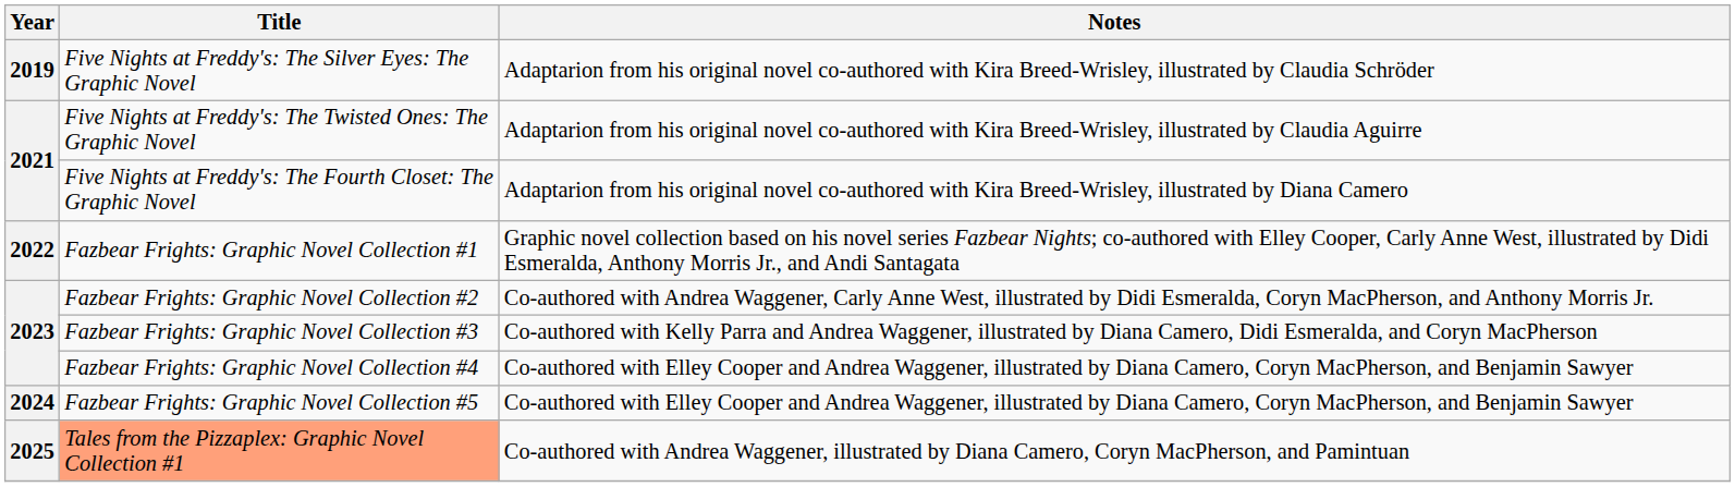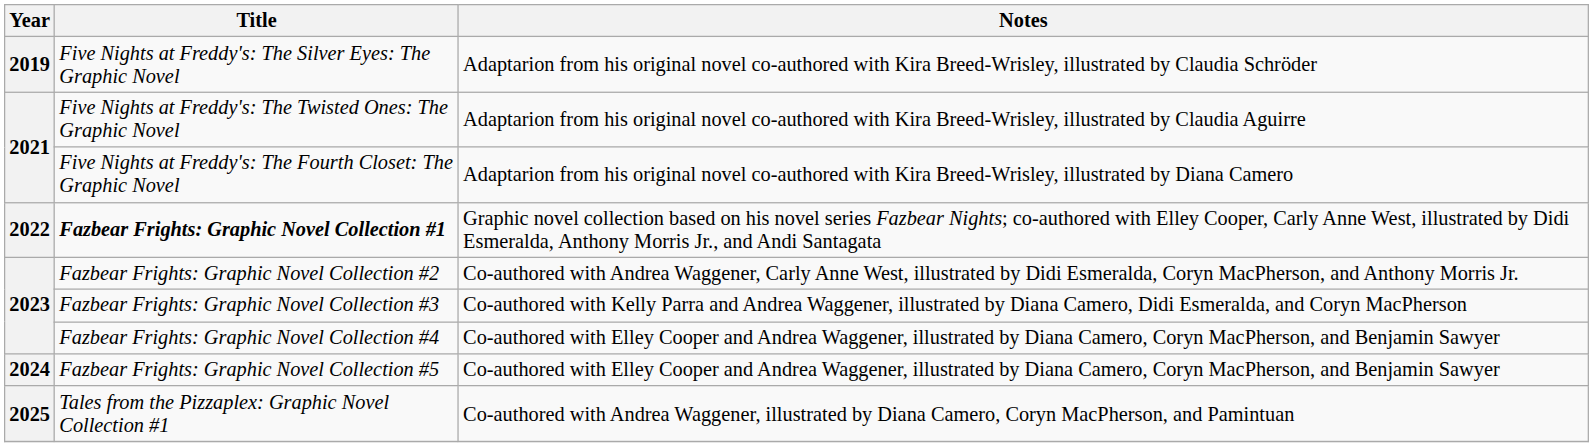Fazbear Frights: Graphic Novel Collection #1 | Title: normal -> bold
Tales from the Pizzaplex: Graphic Novel Collection #1 | Title: lightsalmon background -> no background
